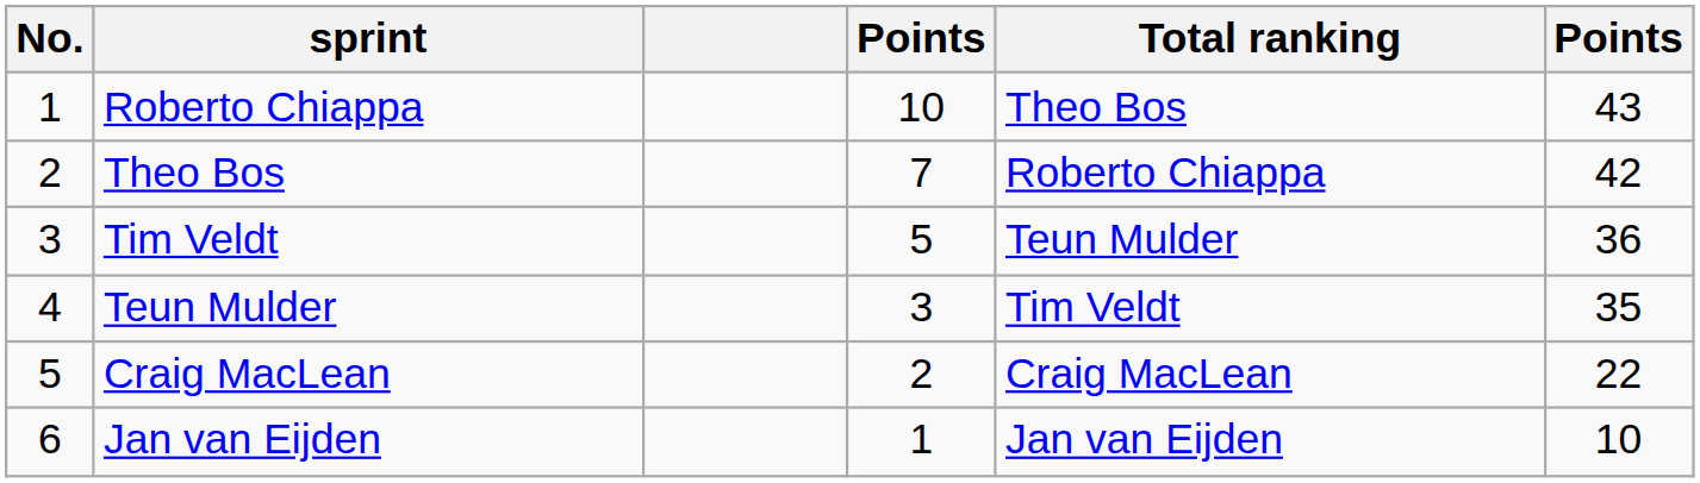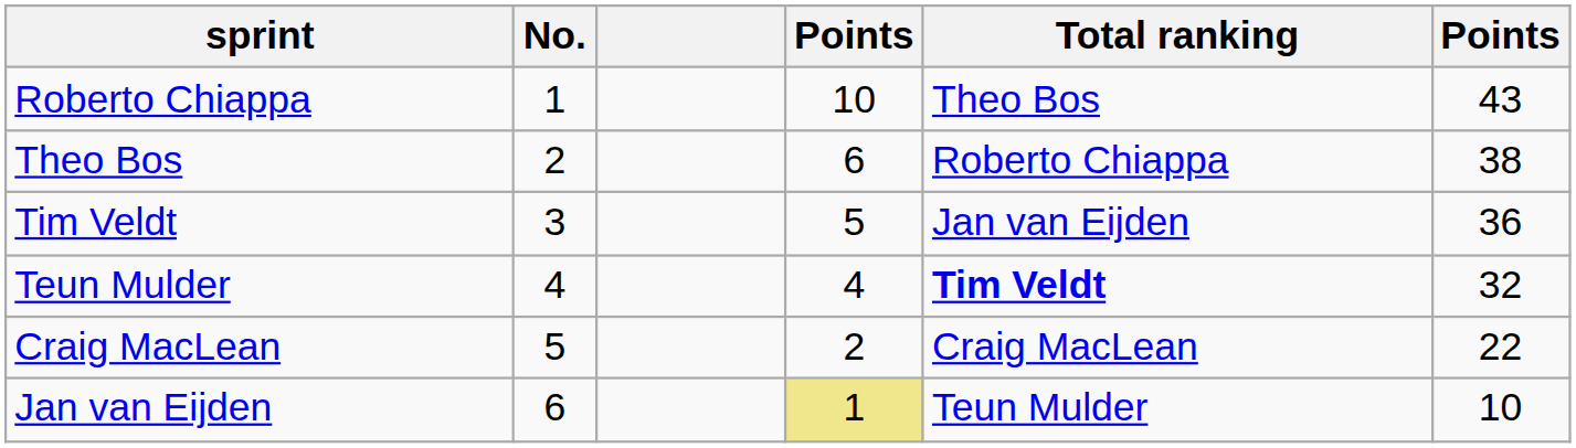columns swapped: No. <-> sprint
row 3 | column 4: 7 -> 6
row 3 | column 6: 42 -> 38
row 4 | Total ranking: Teun Mulder -> Jan van Eijden
row 5 | column 4: 3 -> 4
row 5 | Total ranking: normal -> bold
row 5 | column 6: 35 -> 32
row 7 | column 4: no background -> khaki background
row 7 | Total ranking: Jan van Eijden -> Teun Mulder
